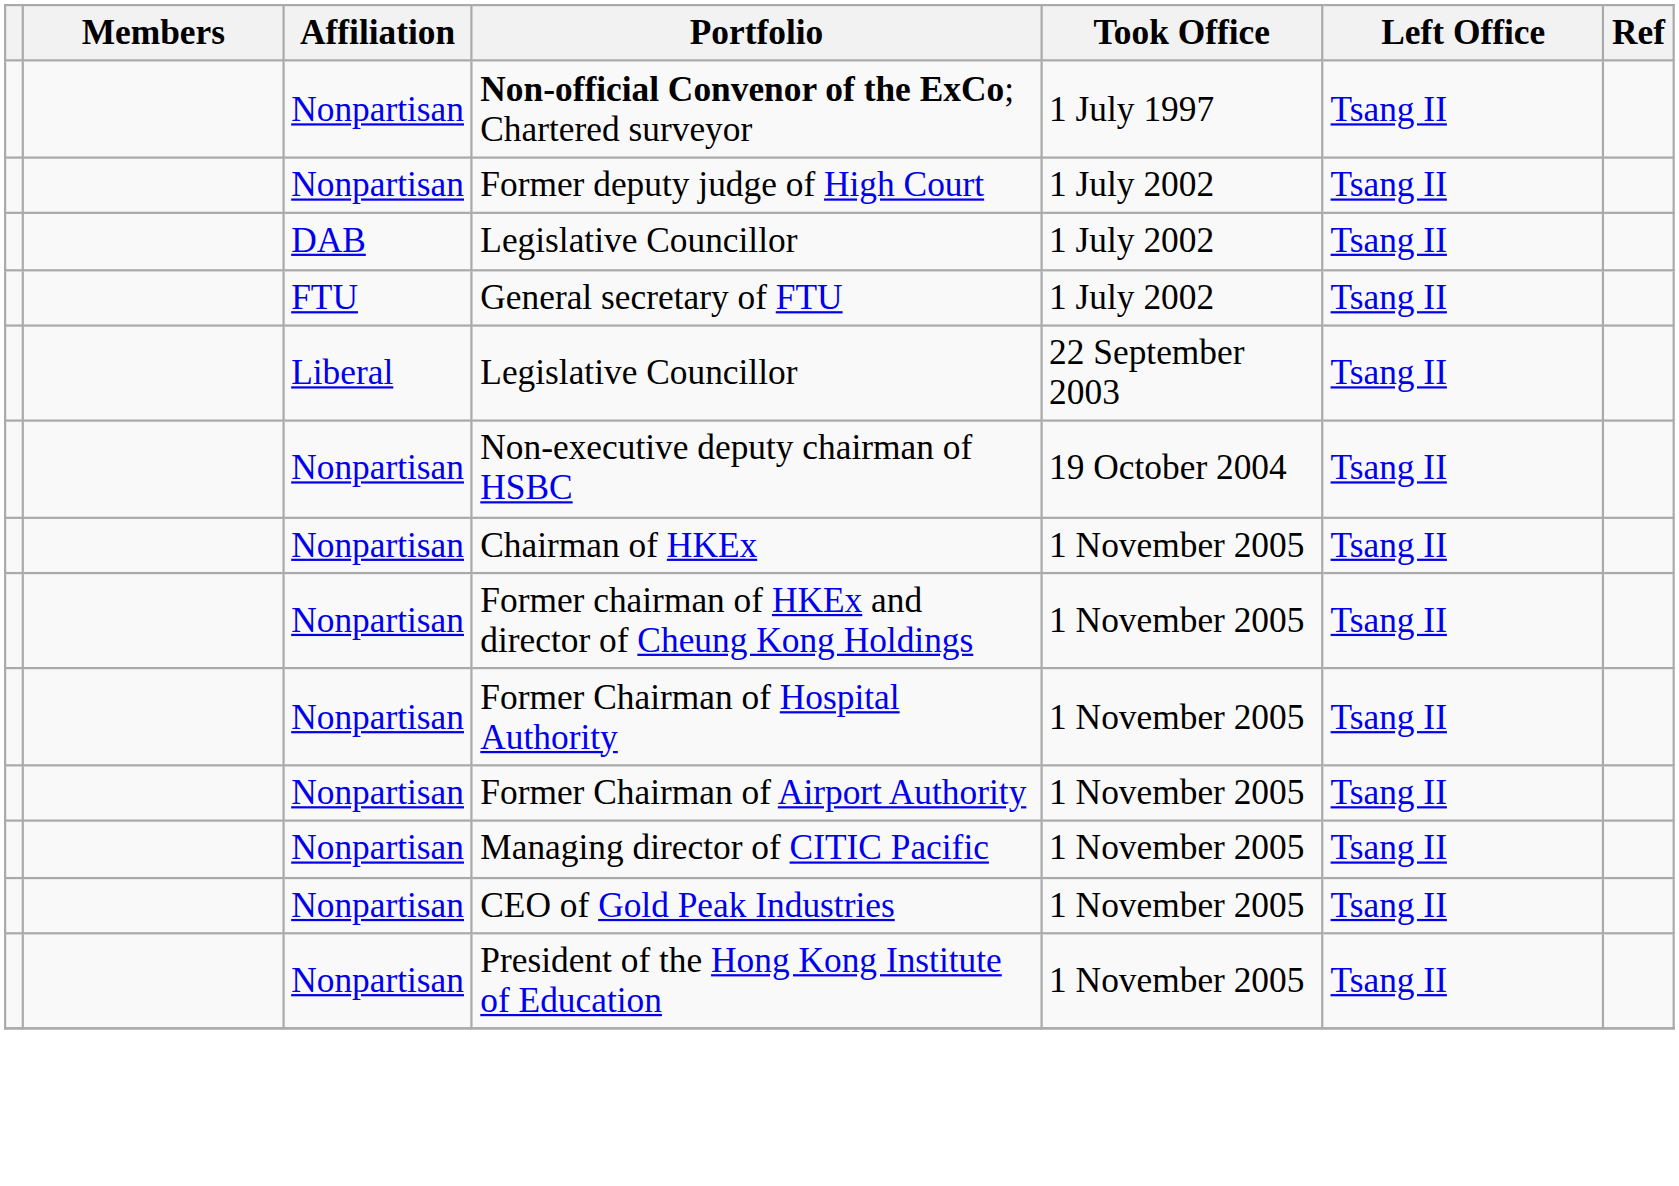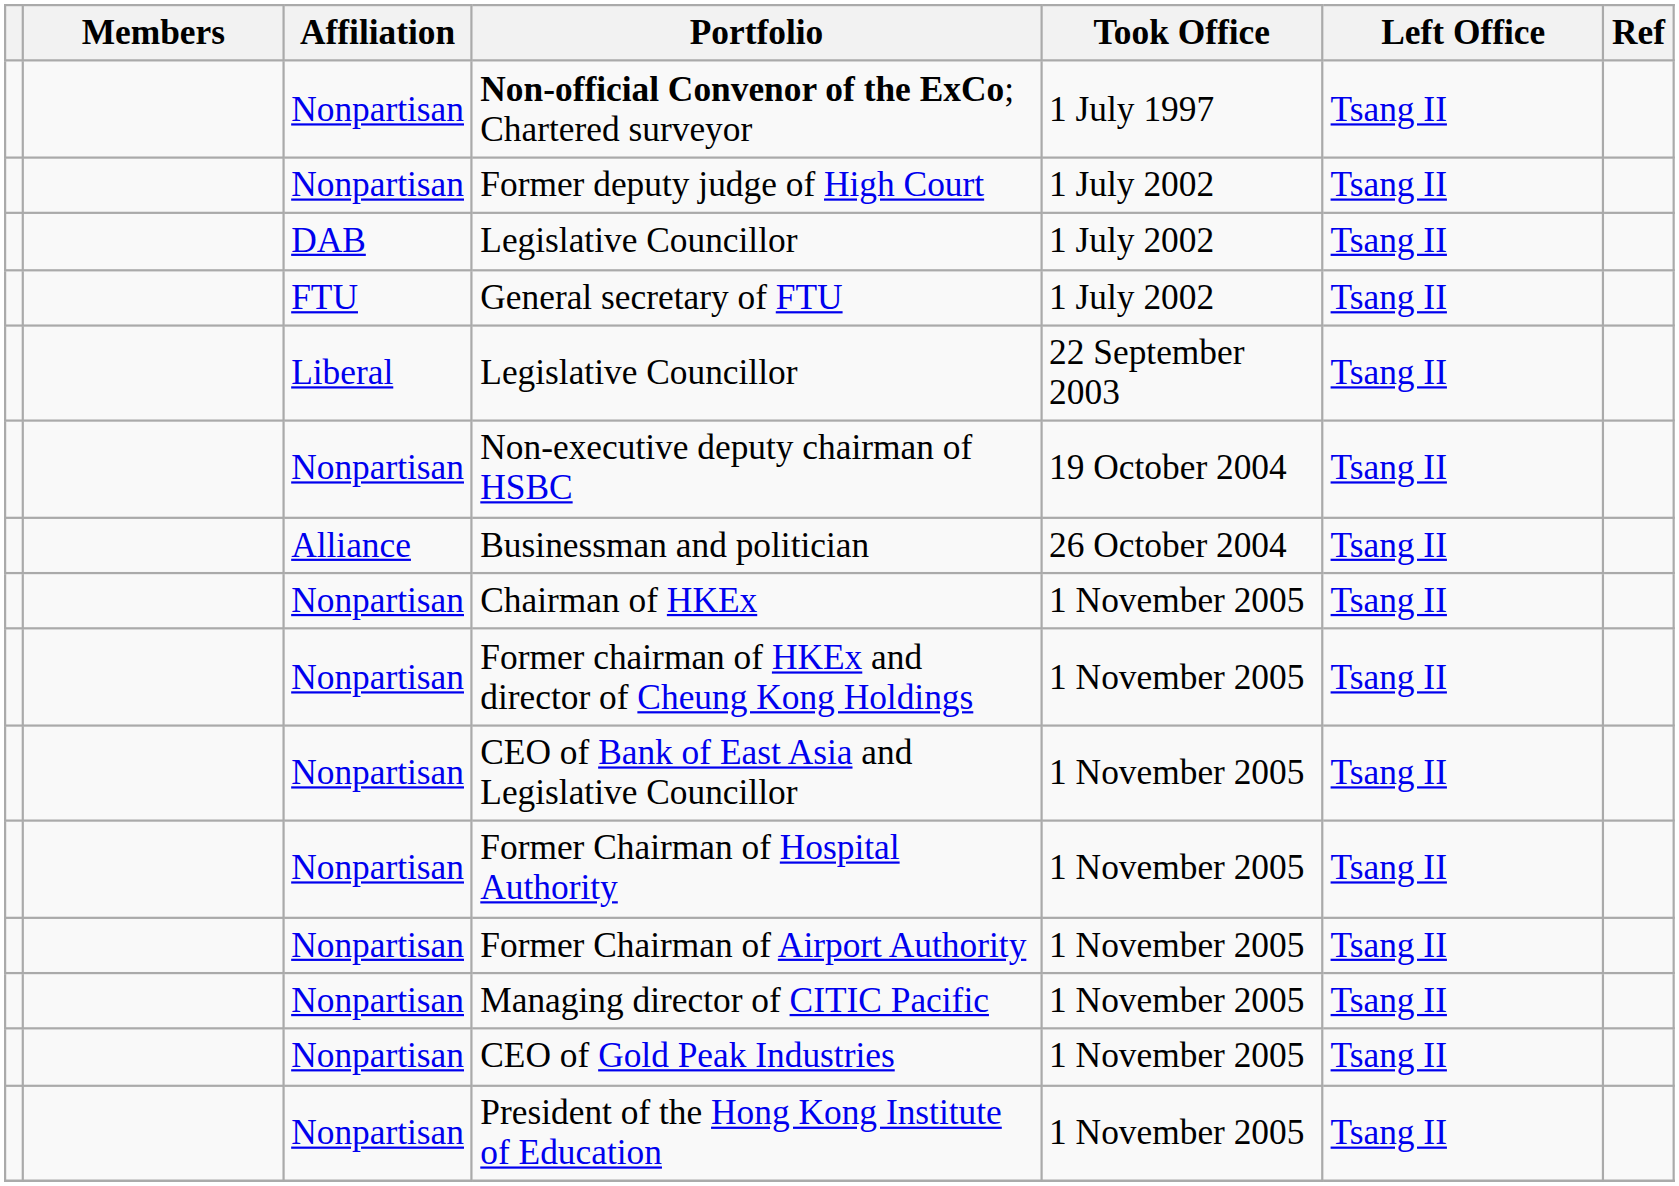+ row: Alliance | Businessman and politician | 26 October 2004 | Tsang II
+ row: Nonpartisan | CEO of Bank of East Asia and Legislative Councillor | 1 November 2005 | Tsang II
